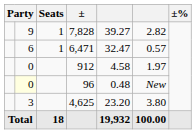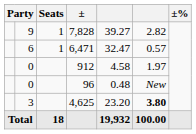96 | column 2: lightyellow background -> no background
4,625 | column 6: normal -> bold
